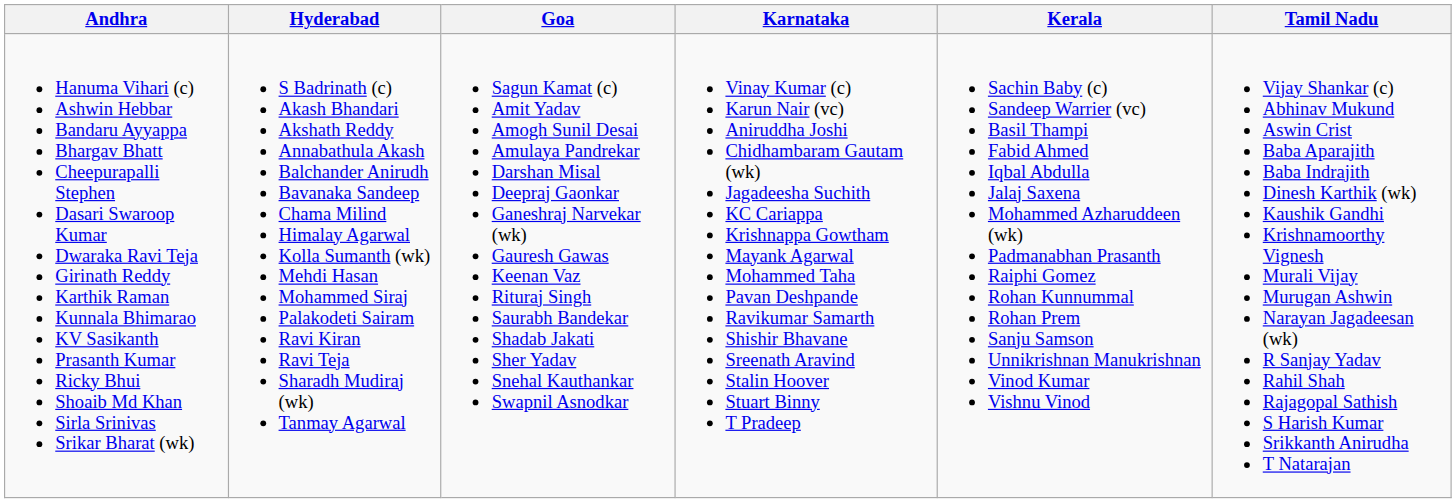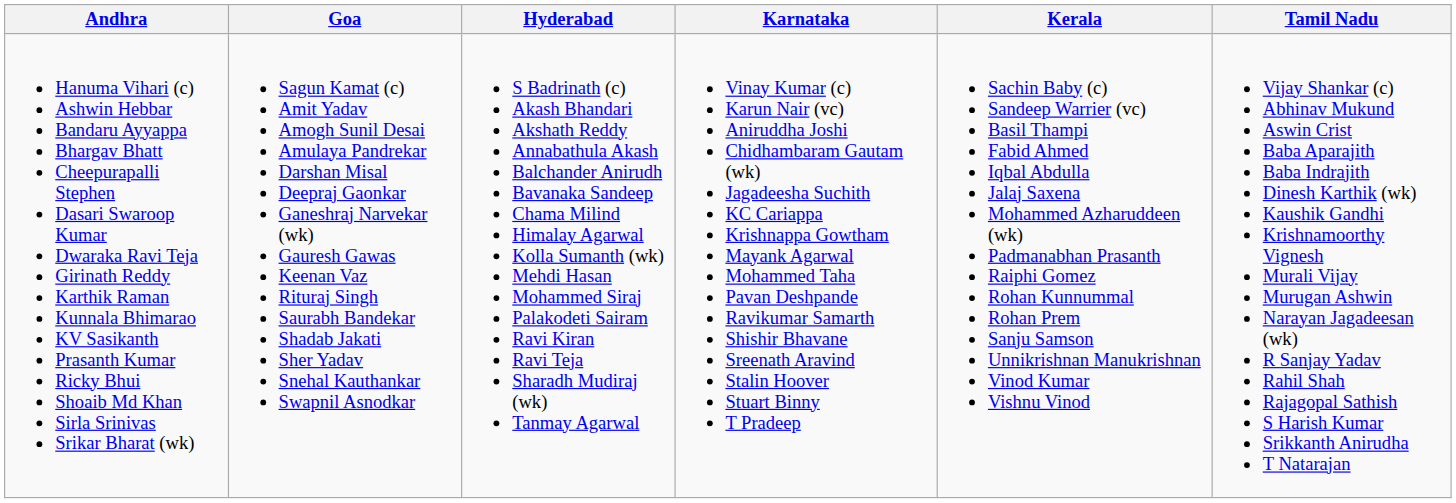columns swapped: Goa <-> Hyderabad
